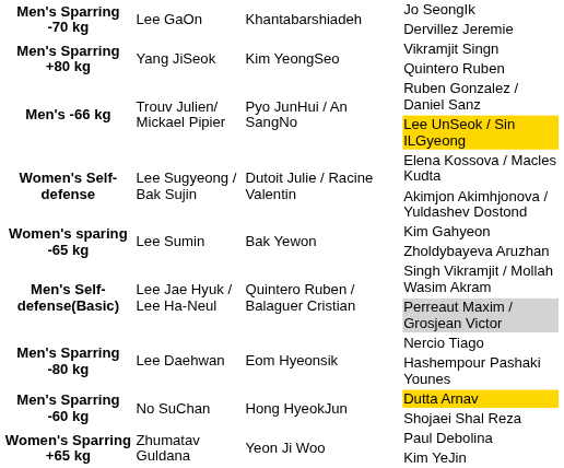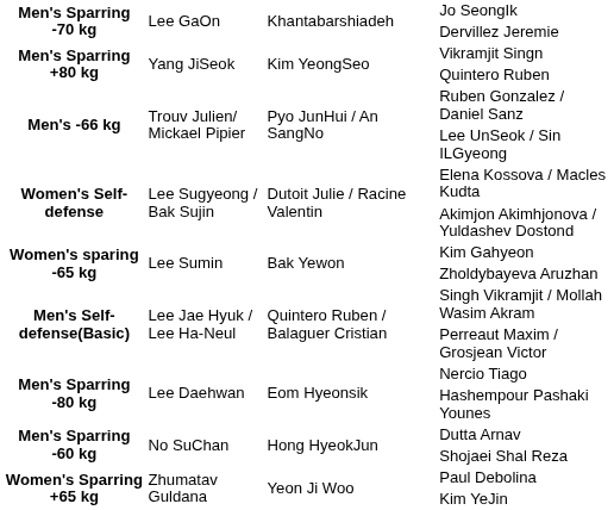Lee UnSeok / Sin ILGyeong | column 4: gold background -> no background
Perreaut Maxim / Grosjean Victor | column 4: lightgrey background -> no background
Dutta Arnav | column 4: gold background -> no background
